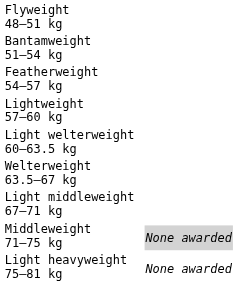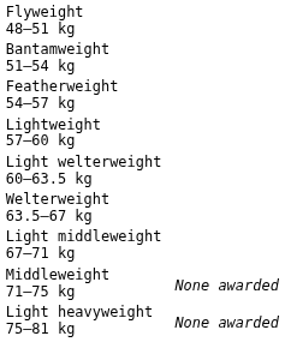Middleweight 71–75 kg / None awarded | column 2: lightgrey background -> no background
